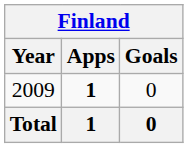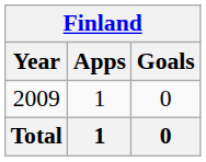2009 | Apps: bold -> normal
